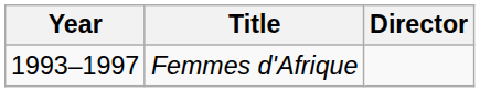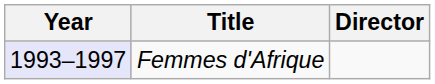Femmes d'Afrique | Year: no background -> lavender background
